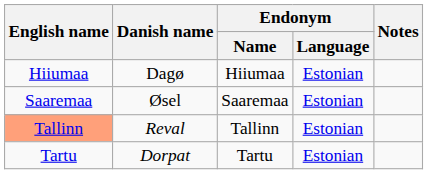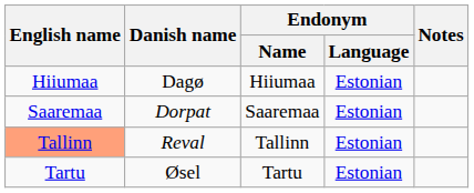row 4 | Danish name: Øsel -> Dorpat
row 6 | Danish name: Dorpat -> Øsel
